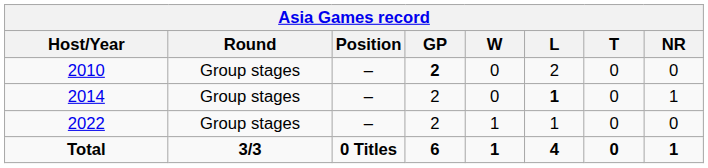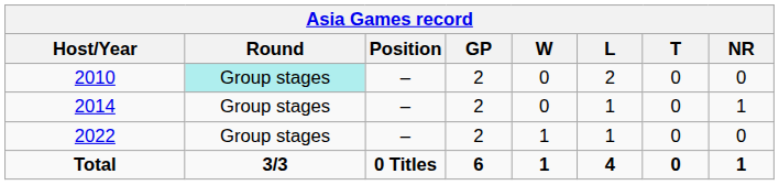2010 | Round: no background -> paleturquoise background
2010 | GP: bold -> normal
2014 | L: bold -> normal
